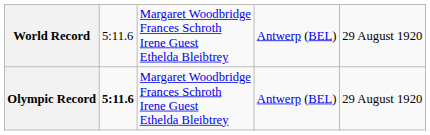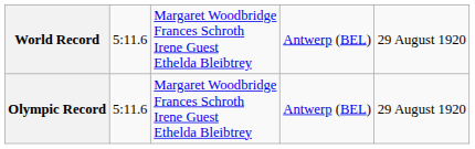Olympic Record | column 2: bold -> normal
